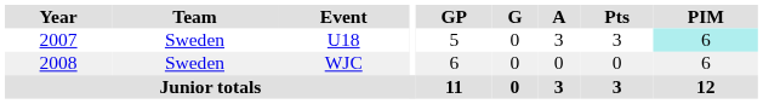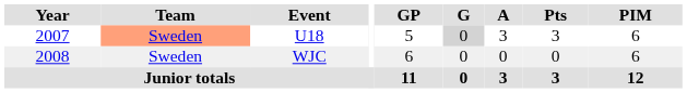U18 | Team: no background -> lightsalmon background
U18 | G: no background -> lightgrey background
U18 | PIM: paleturquoise background -> no background
